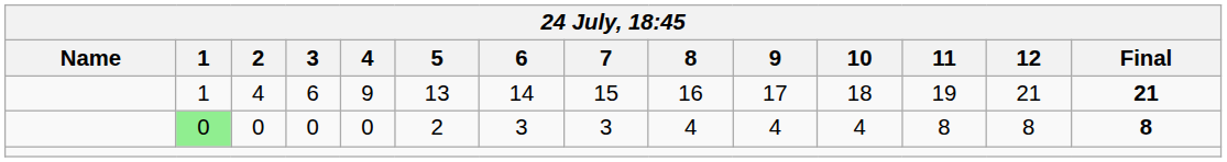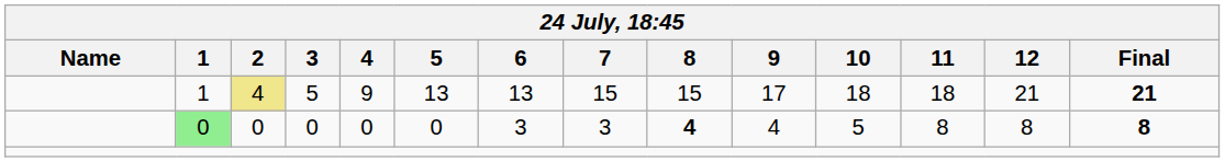row 3 | 2: no background -> khaki background
row 3 | 3: 6 -> 5
row 3 | 6: 14 -> 13
row 3 | 8: 16 -> 15
row 3 | 11: 19 -> 18
row 4 | 5: 2 -> 0
row 4 | 8: normal -> bold
row 4 | 10: 4 -> 5
